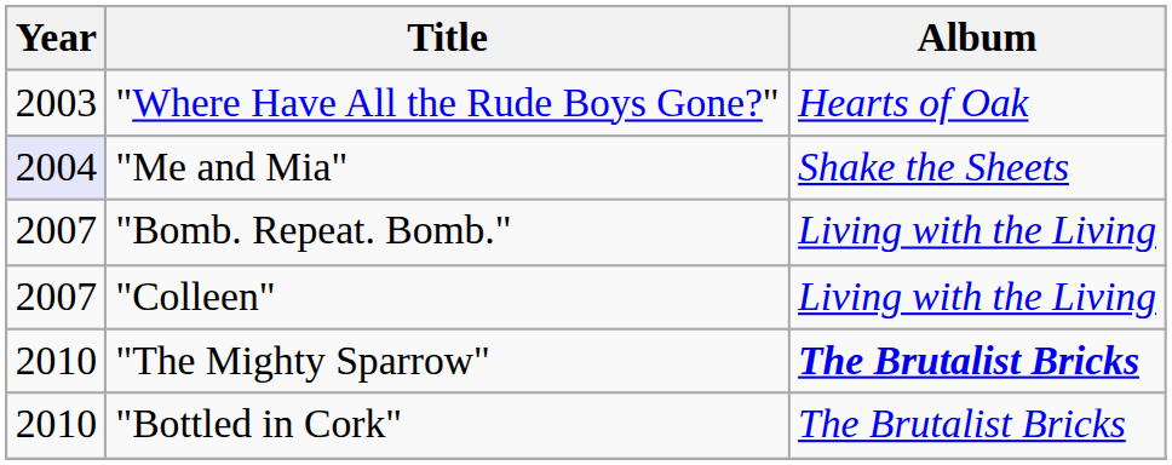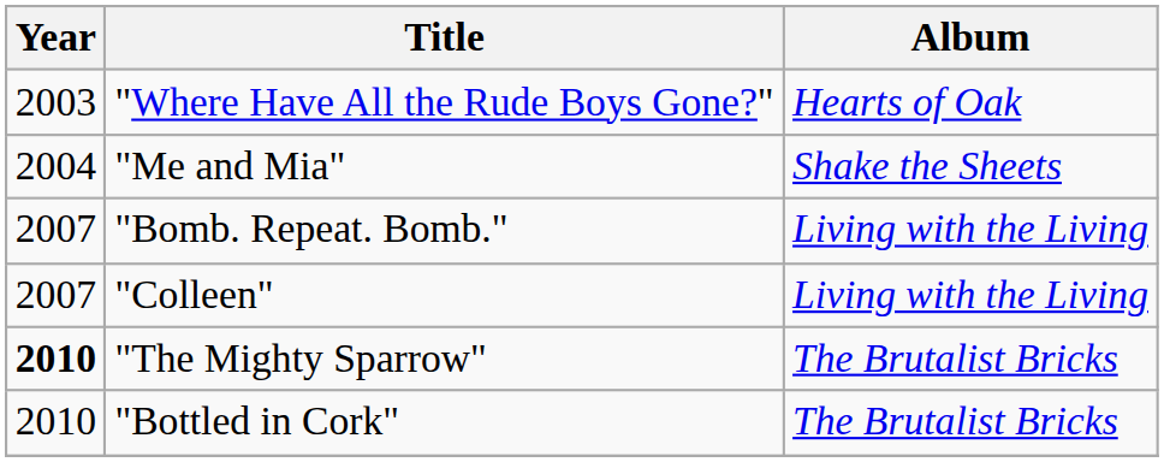"Me and Mia" | Year: lavender background -> no background
"The Mighty Sparrow" | Year: normal -> bold
"The Mighty Sparrow" | Album: bold -> normal
